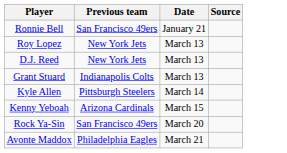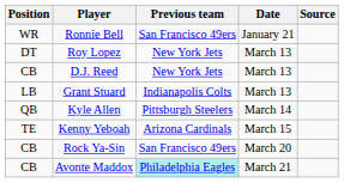+ column: Position | WR | DT | CB | LB | QB | TE | CB | CB
Avonte Maddox | Previous team: no background -> paleturquoise background
